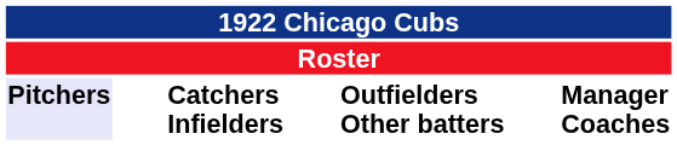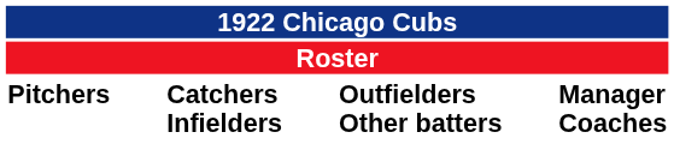Pitchers | column 1: lavender background -> no background
